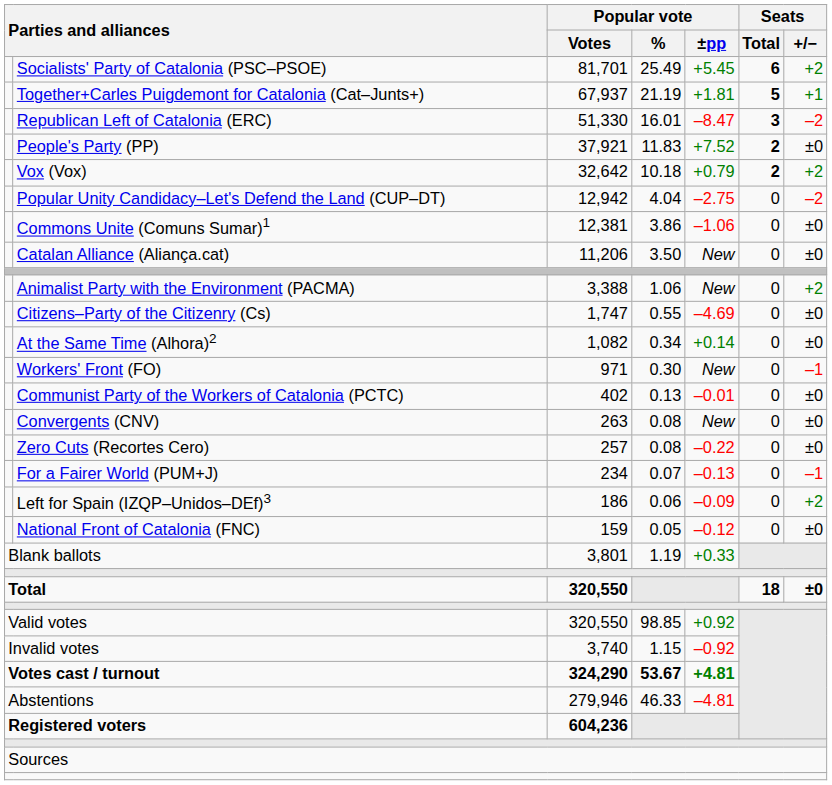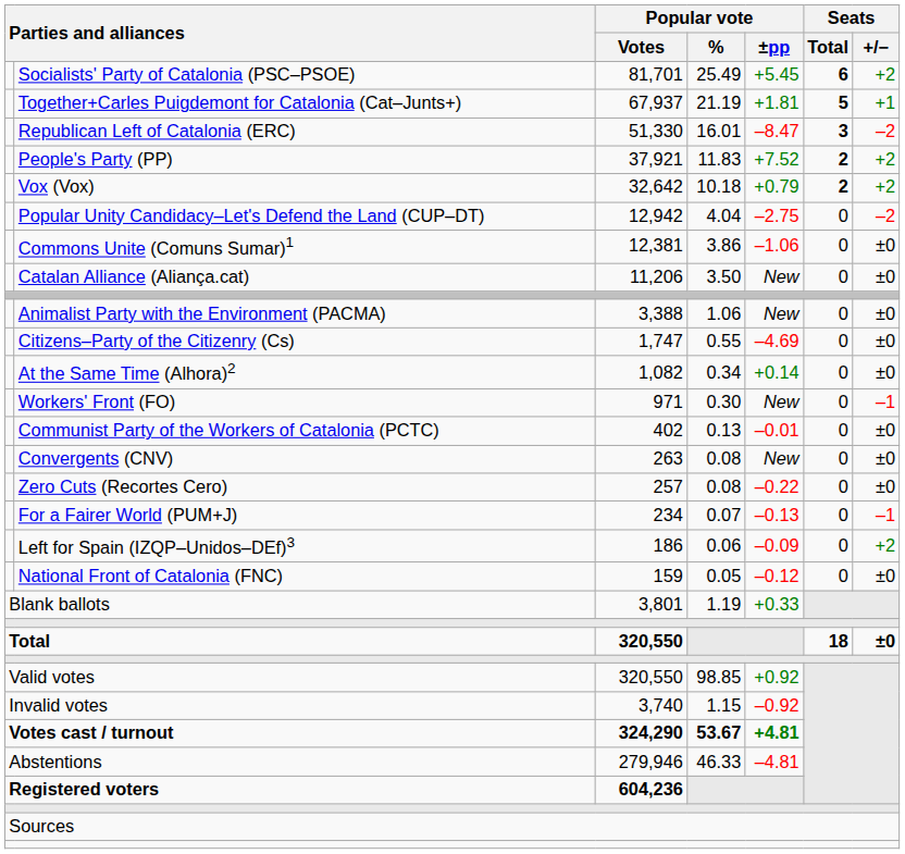People's Party (PP) | Seats / +/−: ±0 -> +2
Animalist Party with the Environment (PACMA) | Seats / +/−: +2 -> ±0
